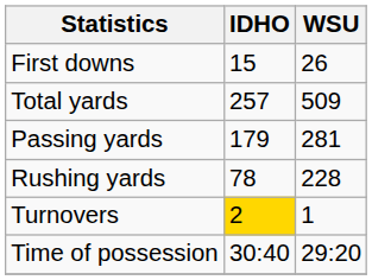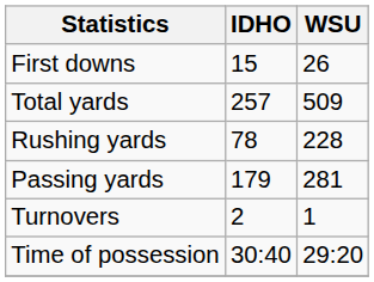rows swapped: Rushing yards <-> Passing yards
Turnovers | IDHO: gold background -> no background
